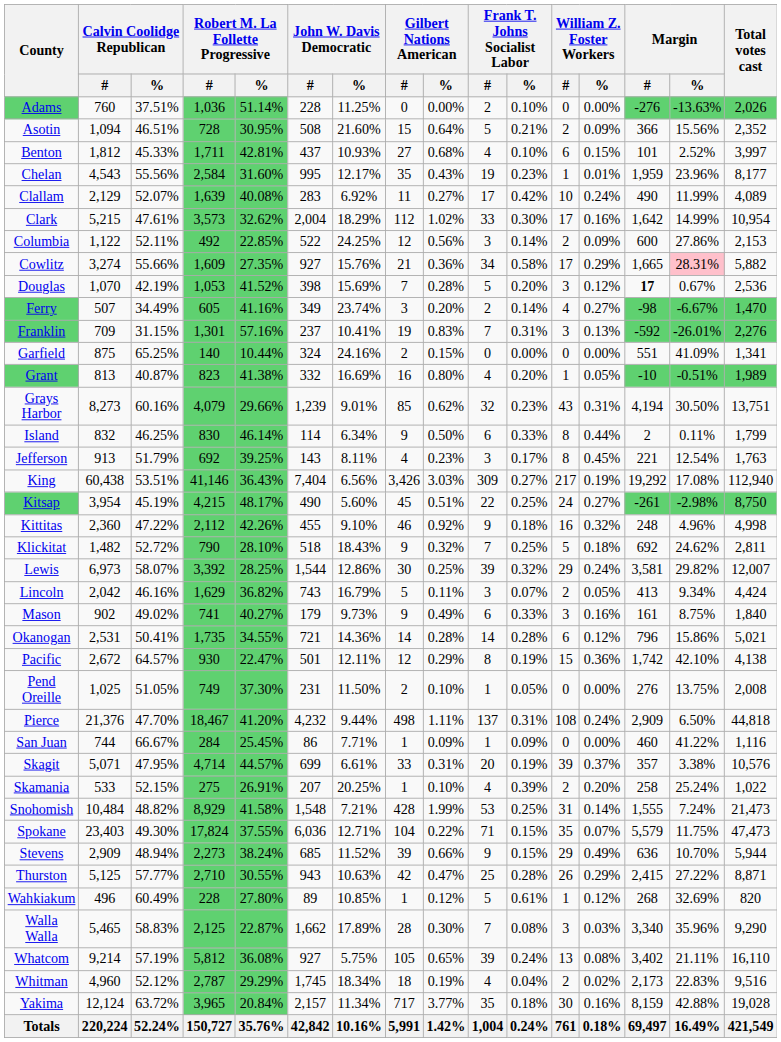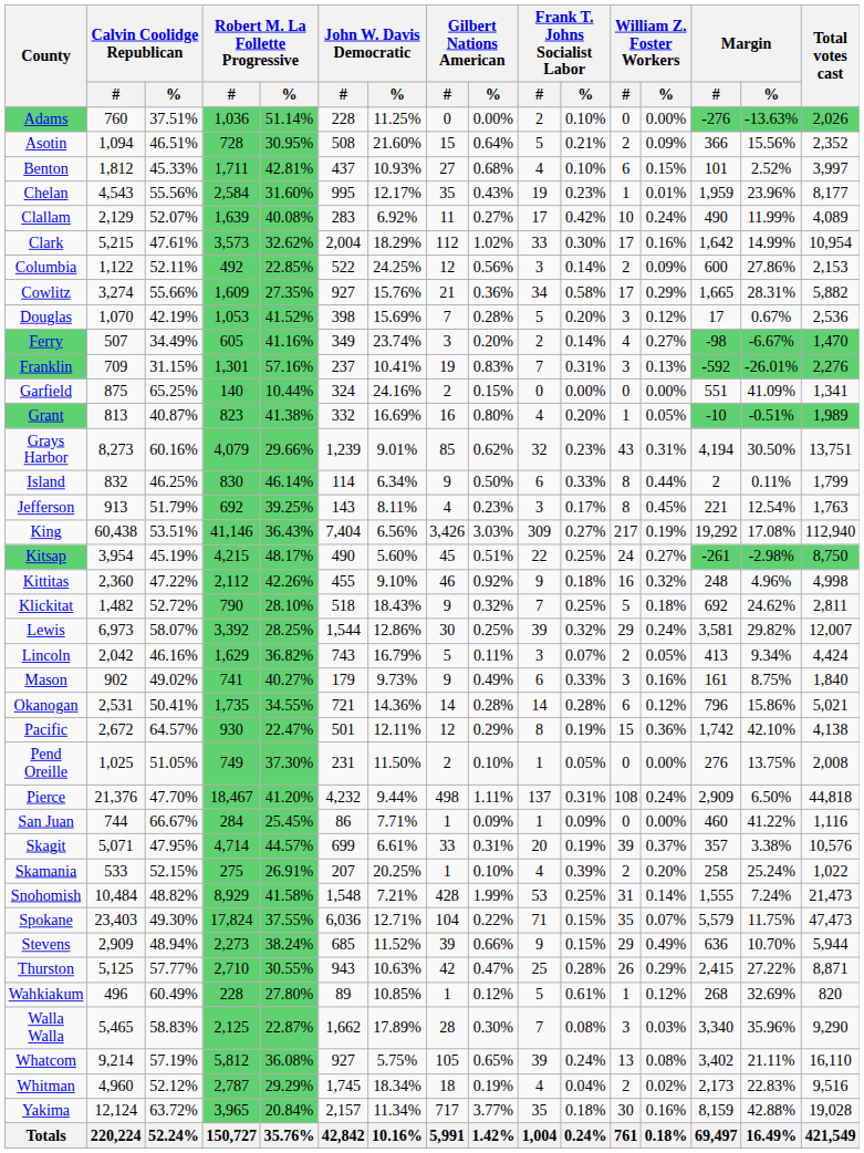Cowlitz | Margin / %: pink background -> no background
Douglas | Margin / #: bold -> normal
